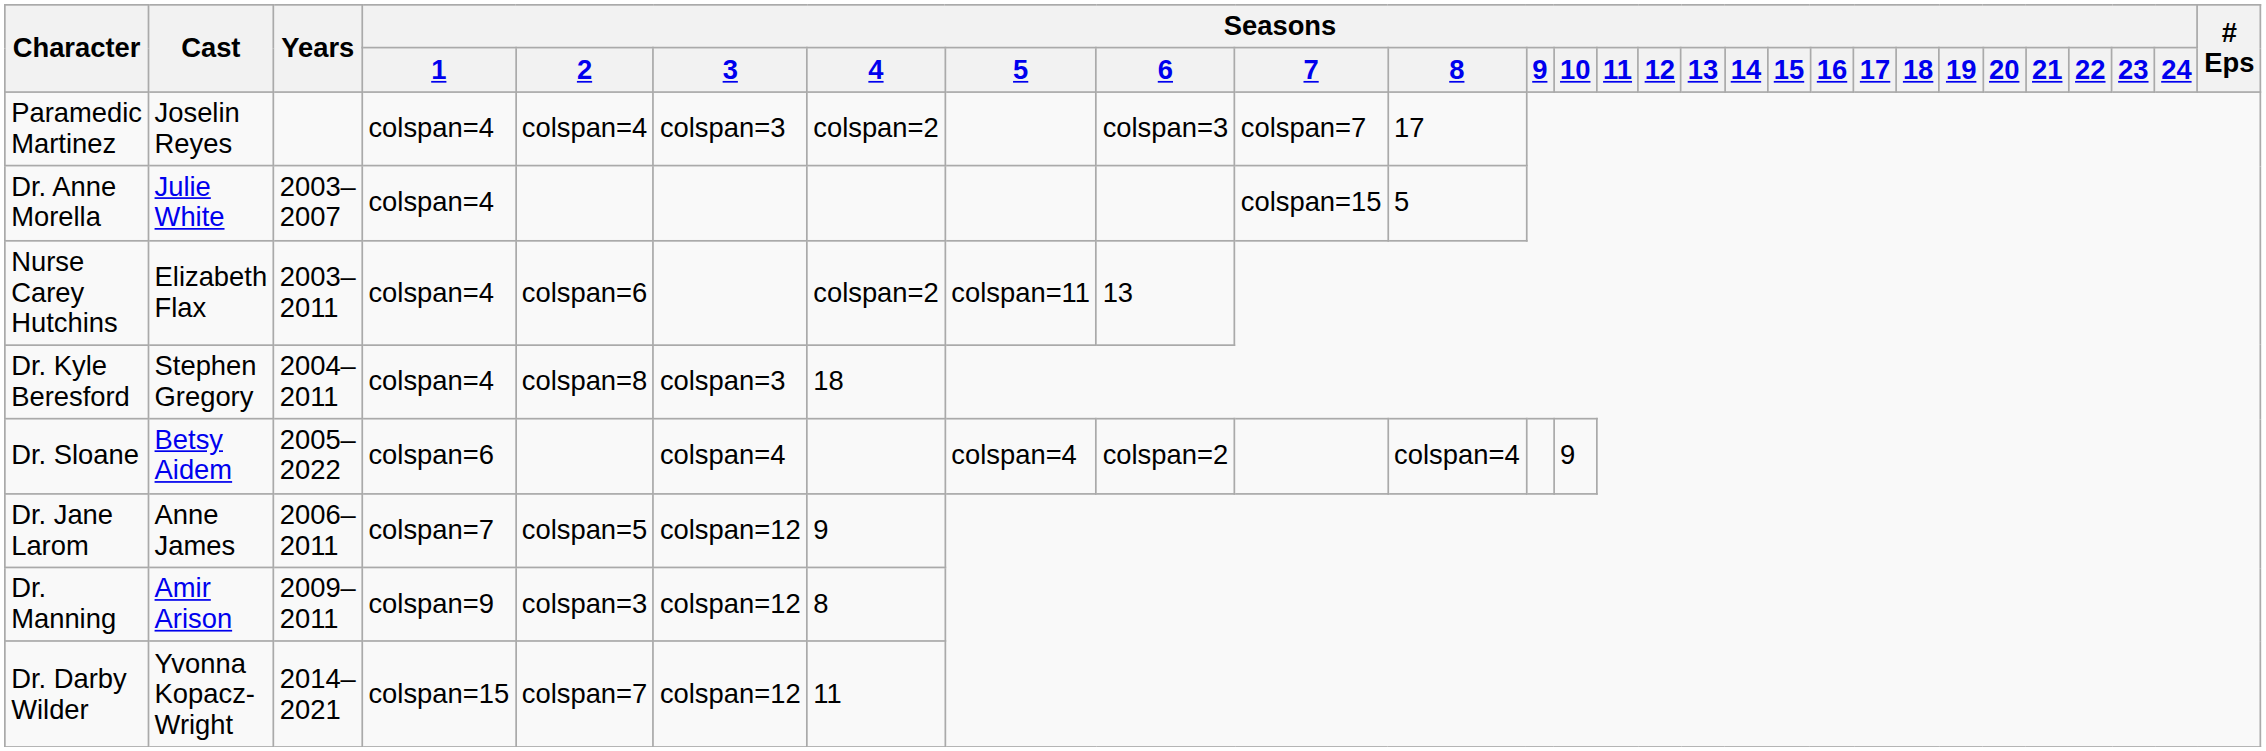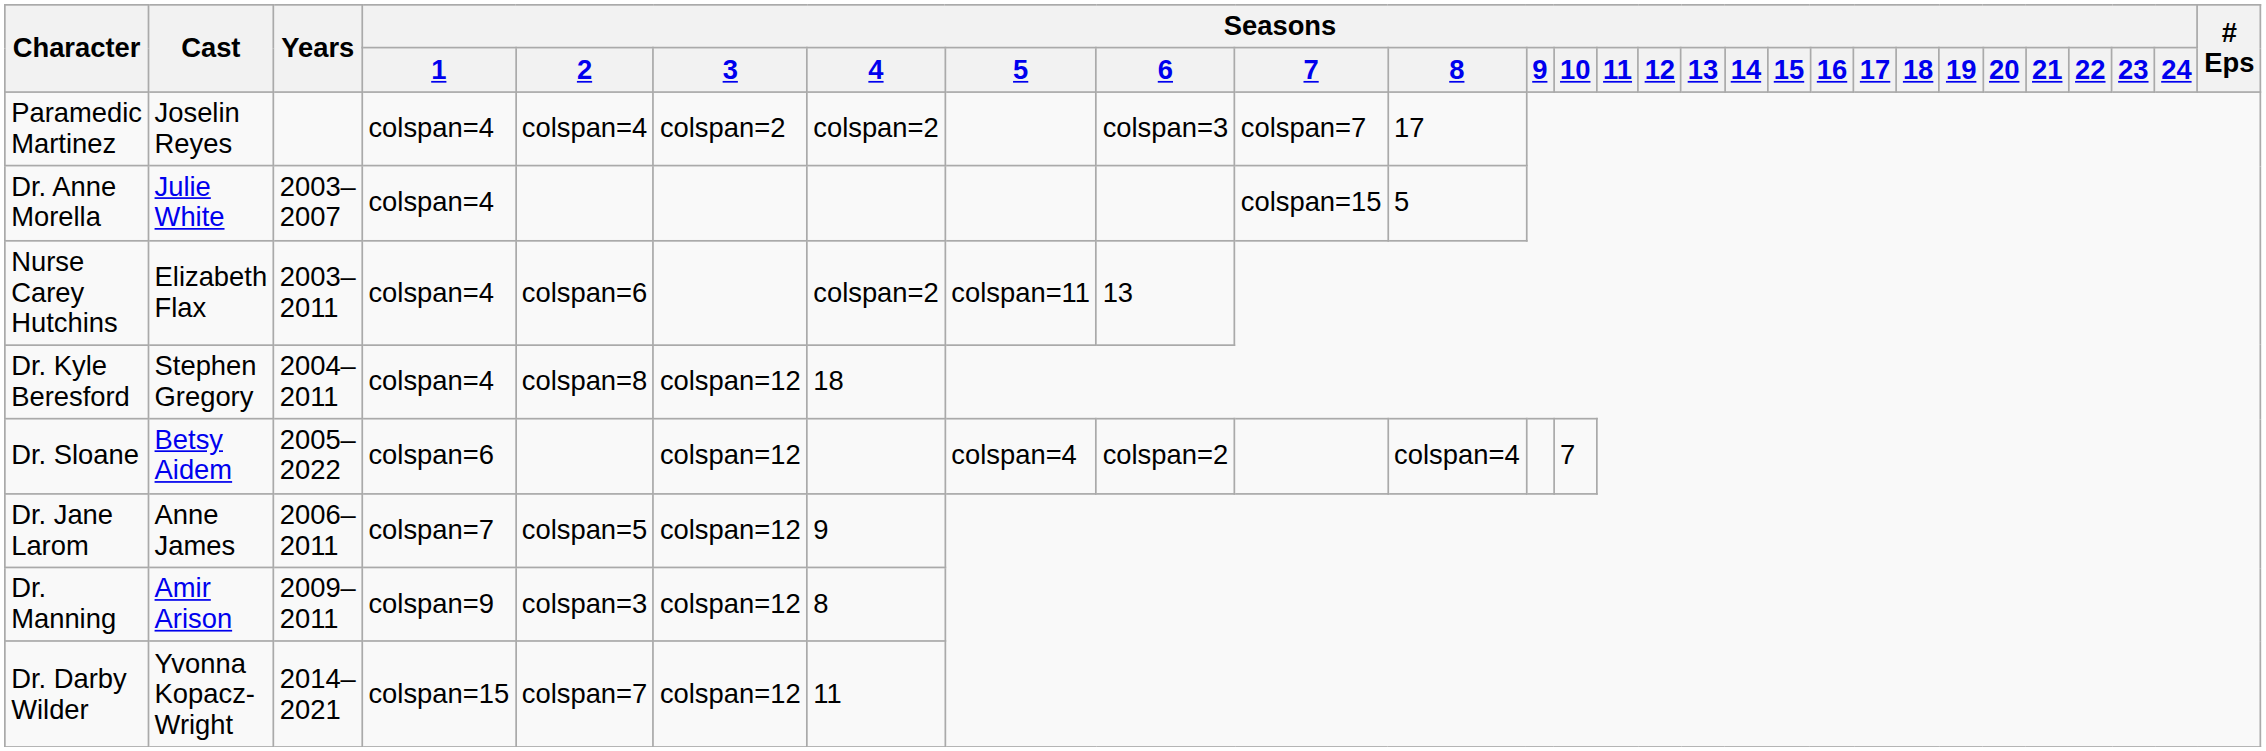Paramedic Martinez | Seasons / 3: colspan=3 -> colspan=2
Dr. Kyle Beresford | Seasons / 3: colspan=3 -> colspan=12
Dr. Sloane | Seasons / 3: colspan=4 -> colspan=12
Dr. Sloane | Seasons / 10: 9 -> 7
